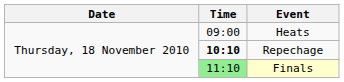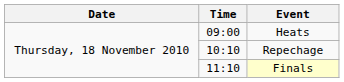Repechage | Time: bold -> normal
Finals | Time: lightgreen background -> no background
